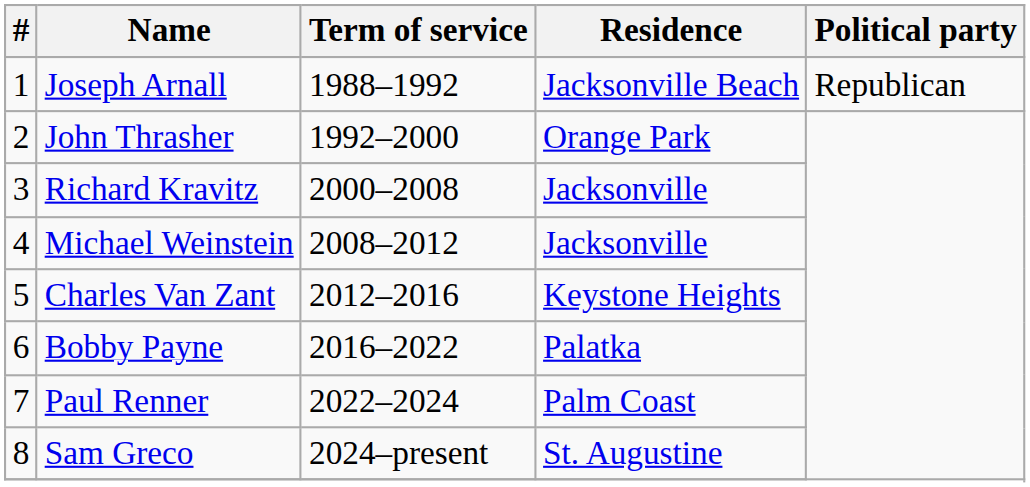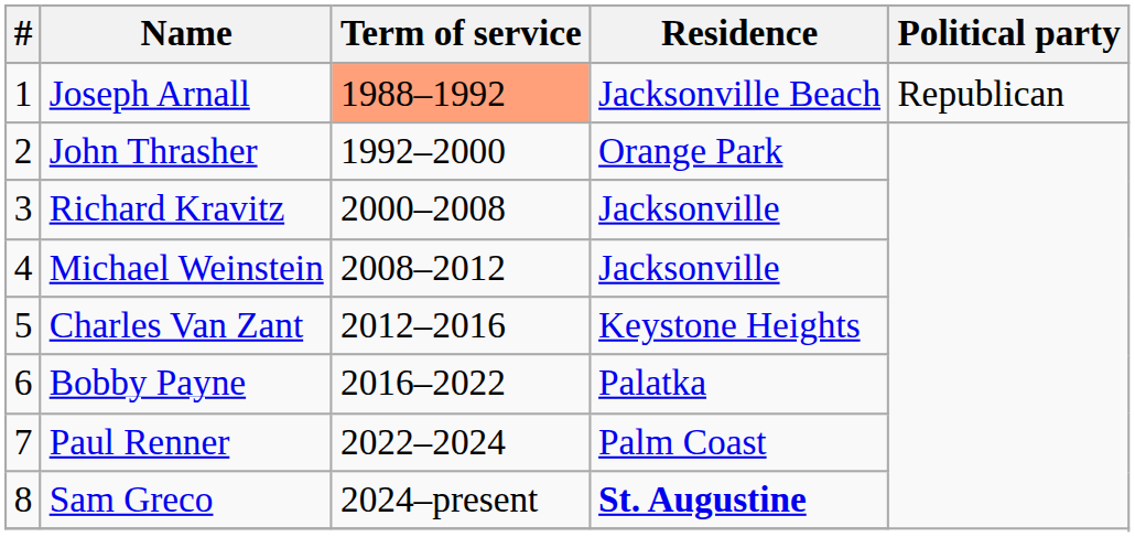Joseph Arnall | Term of service: no background -> lightsalmon background
Sam Greco | Residence: normal -> bold
